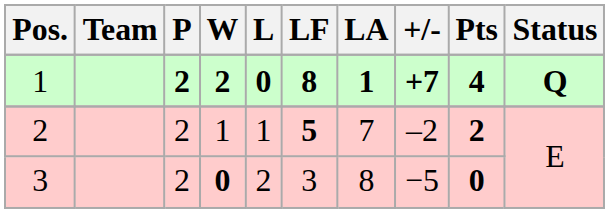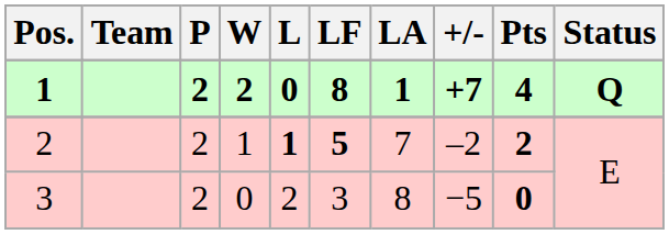row 2 | Pos.: normal -> bold
row 3 | L: normal -> bold
row 4 | W: bold -> normal
